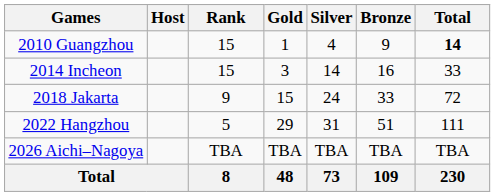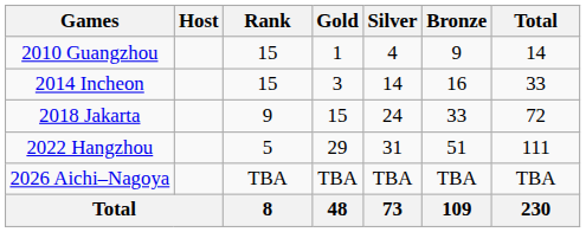2010 Guangzhou | Total: bold -> normal
